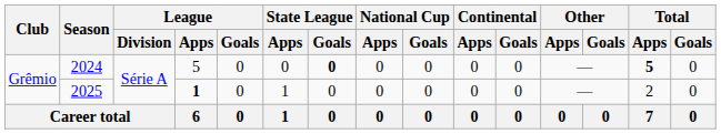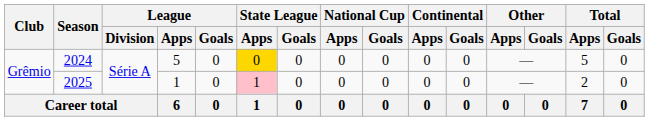2024 | State League / Apps: no background -> gold background
2024 | State League / Goals: bold -> normal
2024 | Total / Apps: bold -> normal
2025 | League / Apps: bold -> normal
2025 | State League / Apps: no background -> pink background
